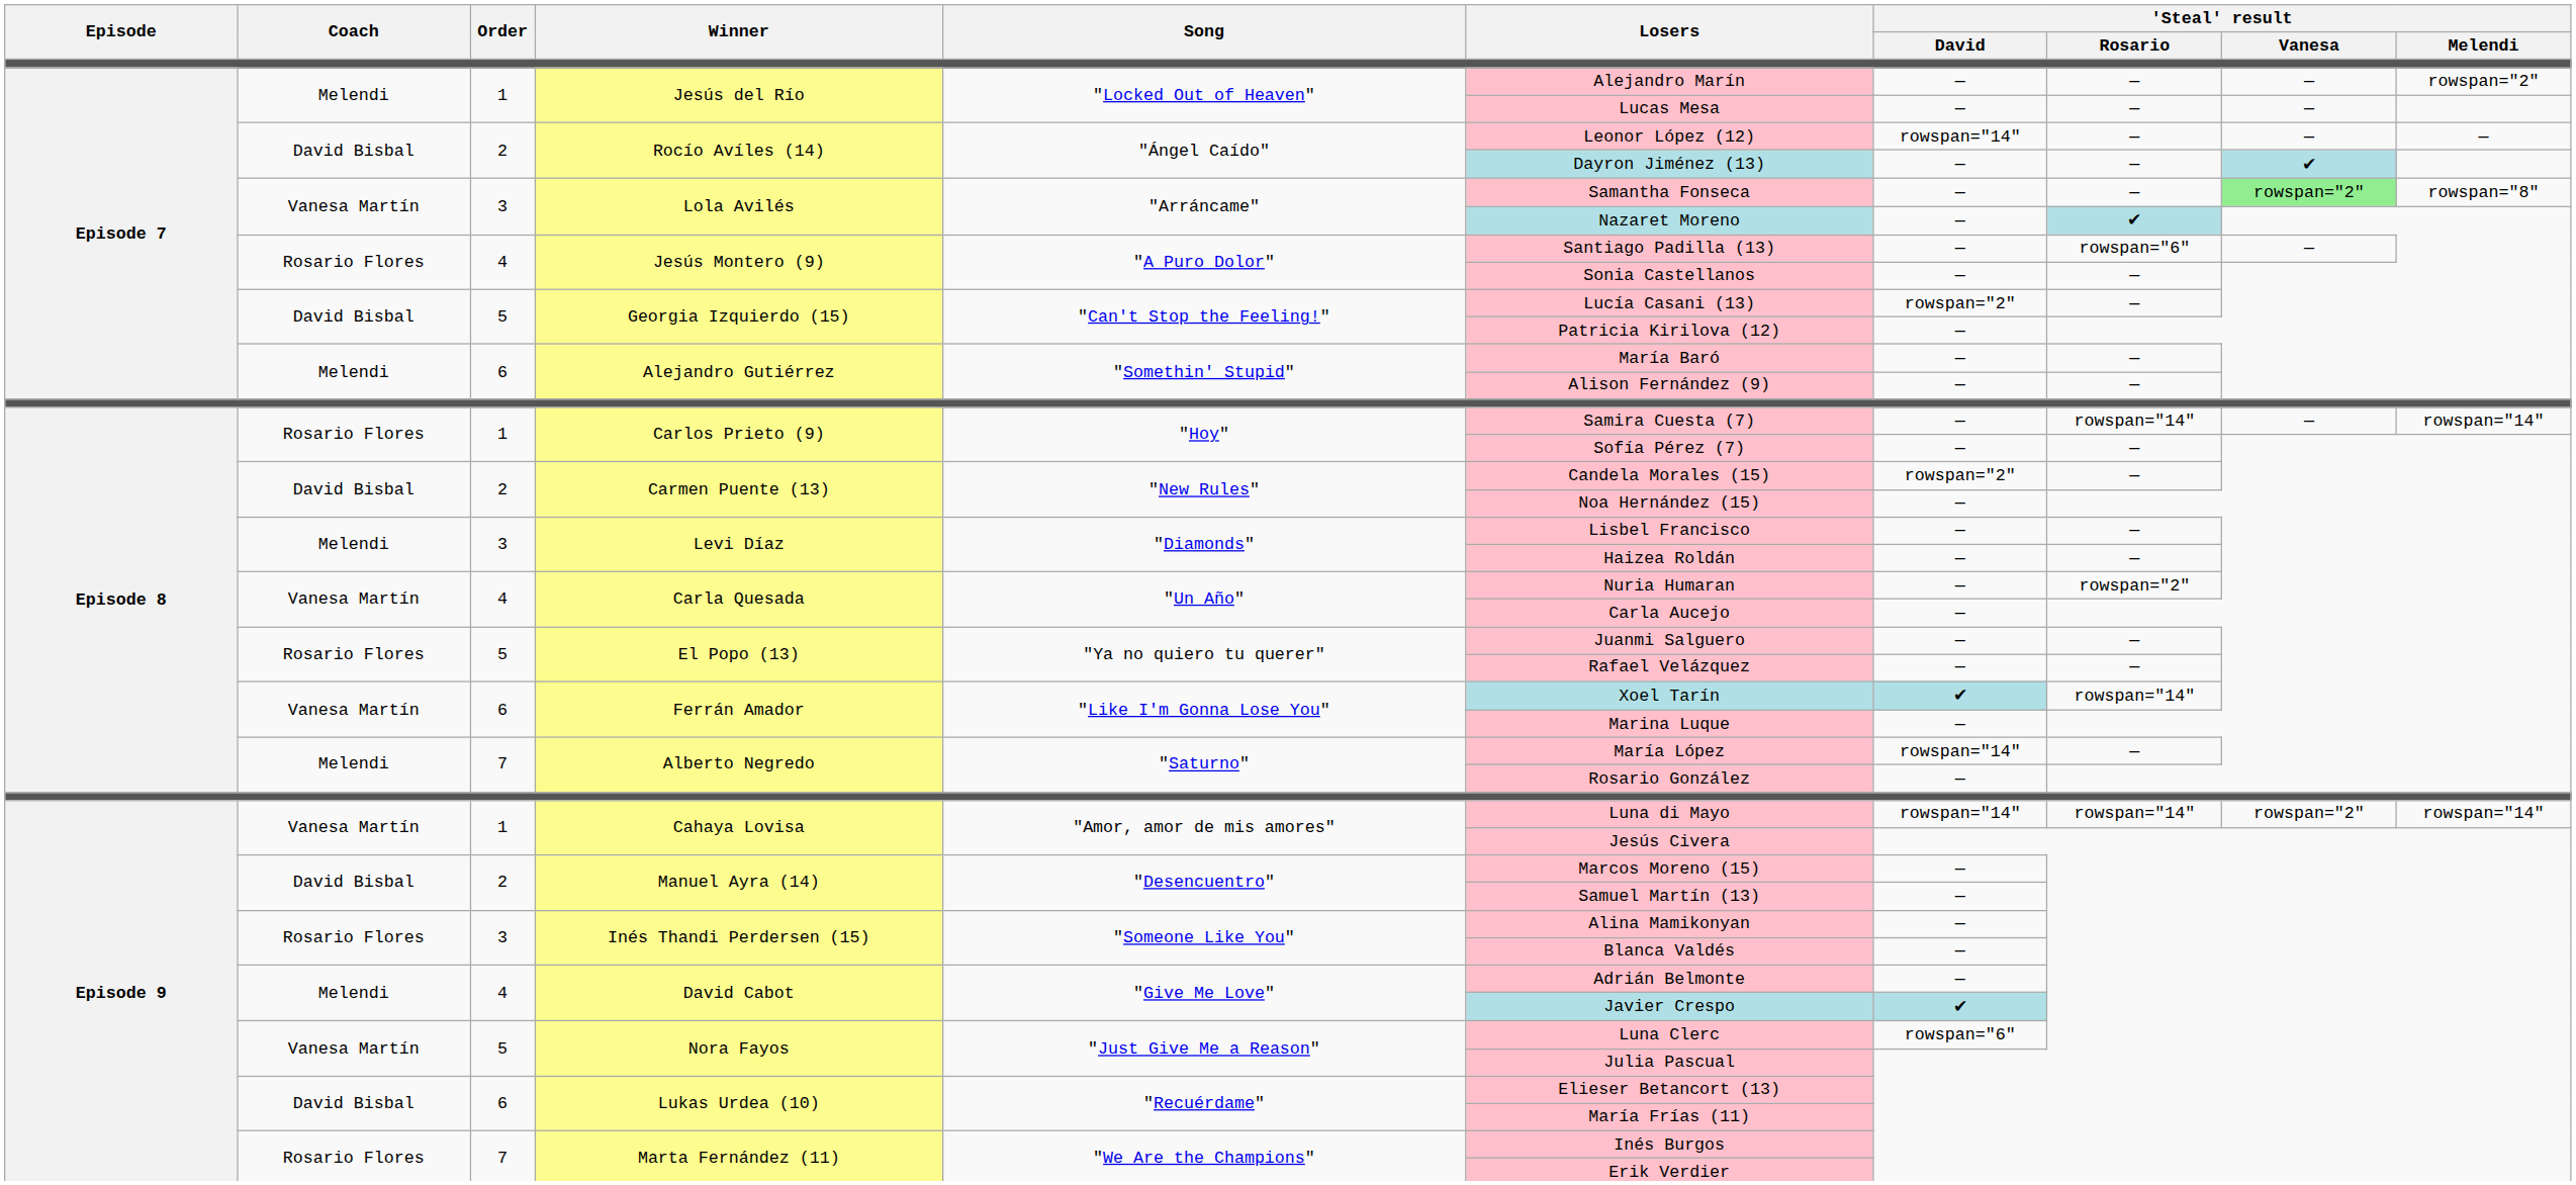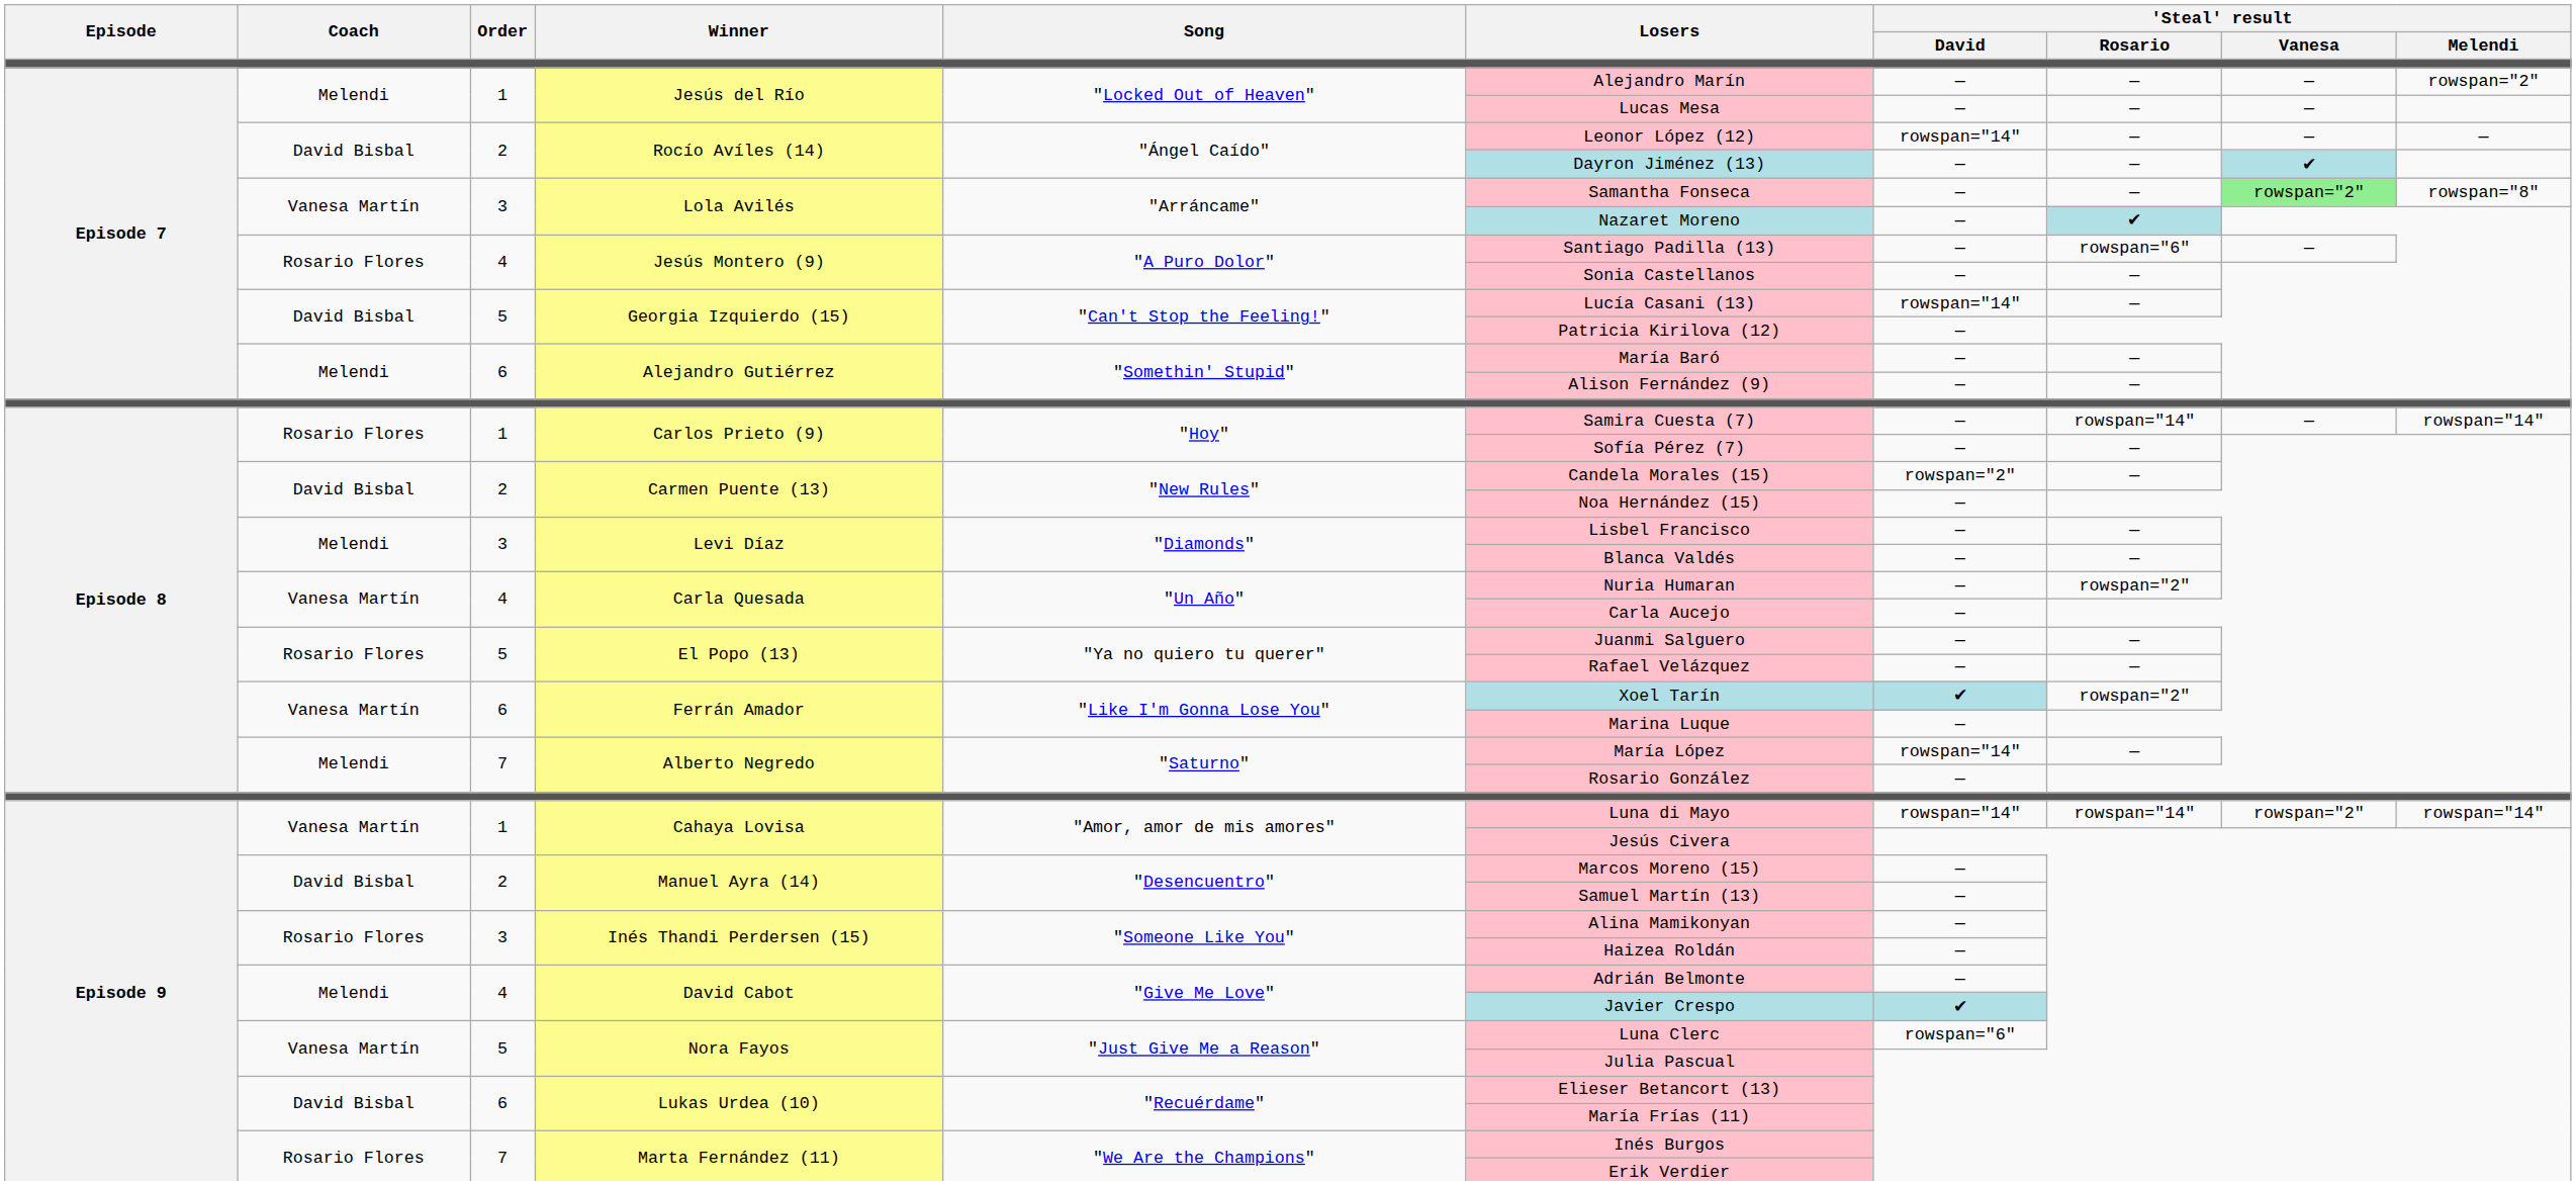row 12 | 'Steal' result / David: rowspan="2" -> rowspan="14"
row 22 | Losers: Haizea Roldán -> Blanca Valdés
row 27 | 'Steal' result / Rosario: rowspan="14" -> rowspan="2"
row 37 | Losers: Blanca Valdés -> Haizea Roldán
